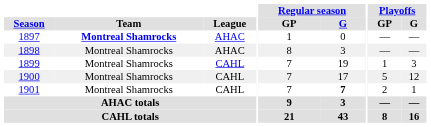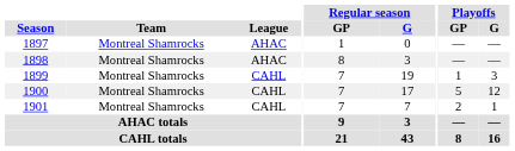1897 | Team: bold -> normal
1901 | Regular season / G: bold -> normal
